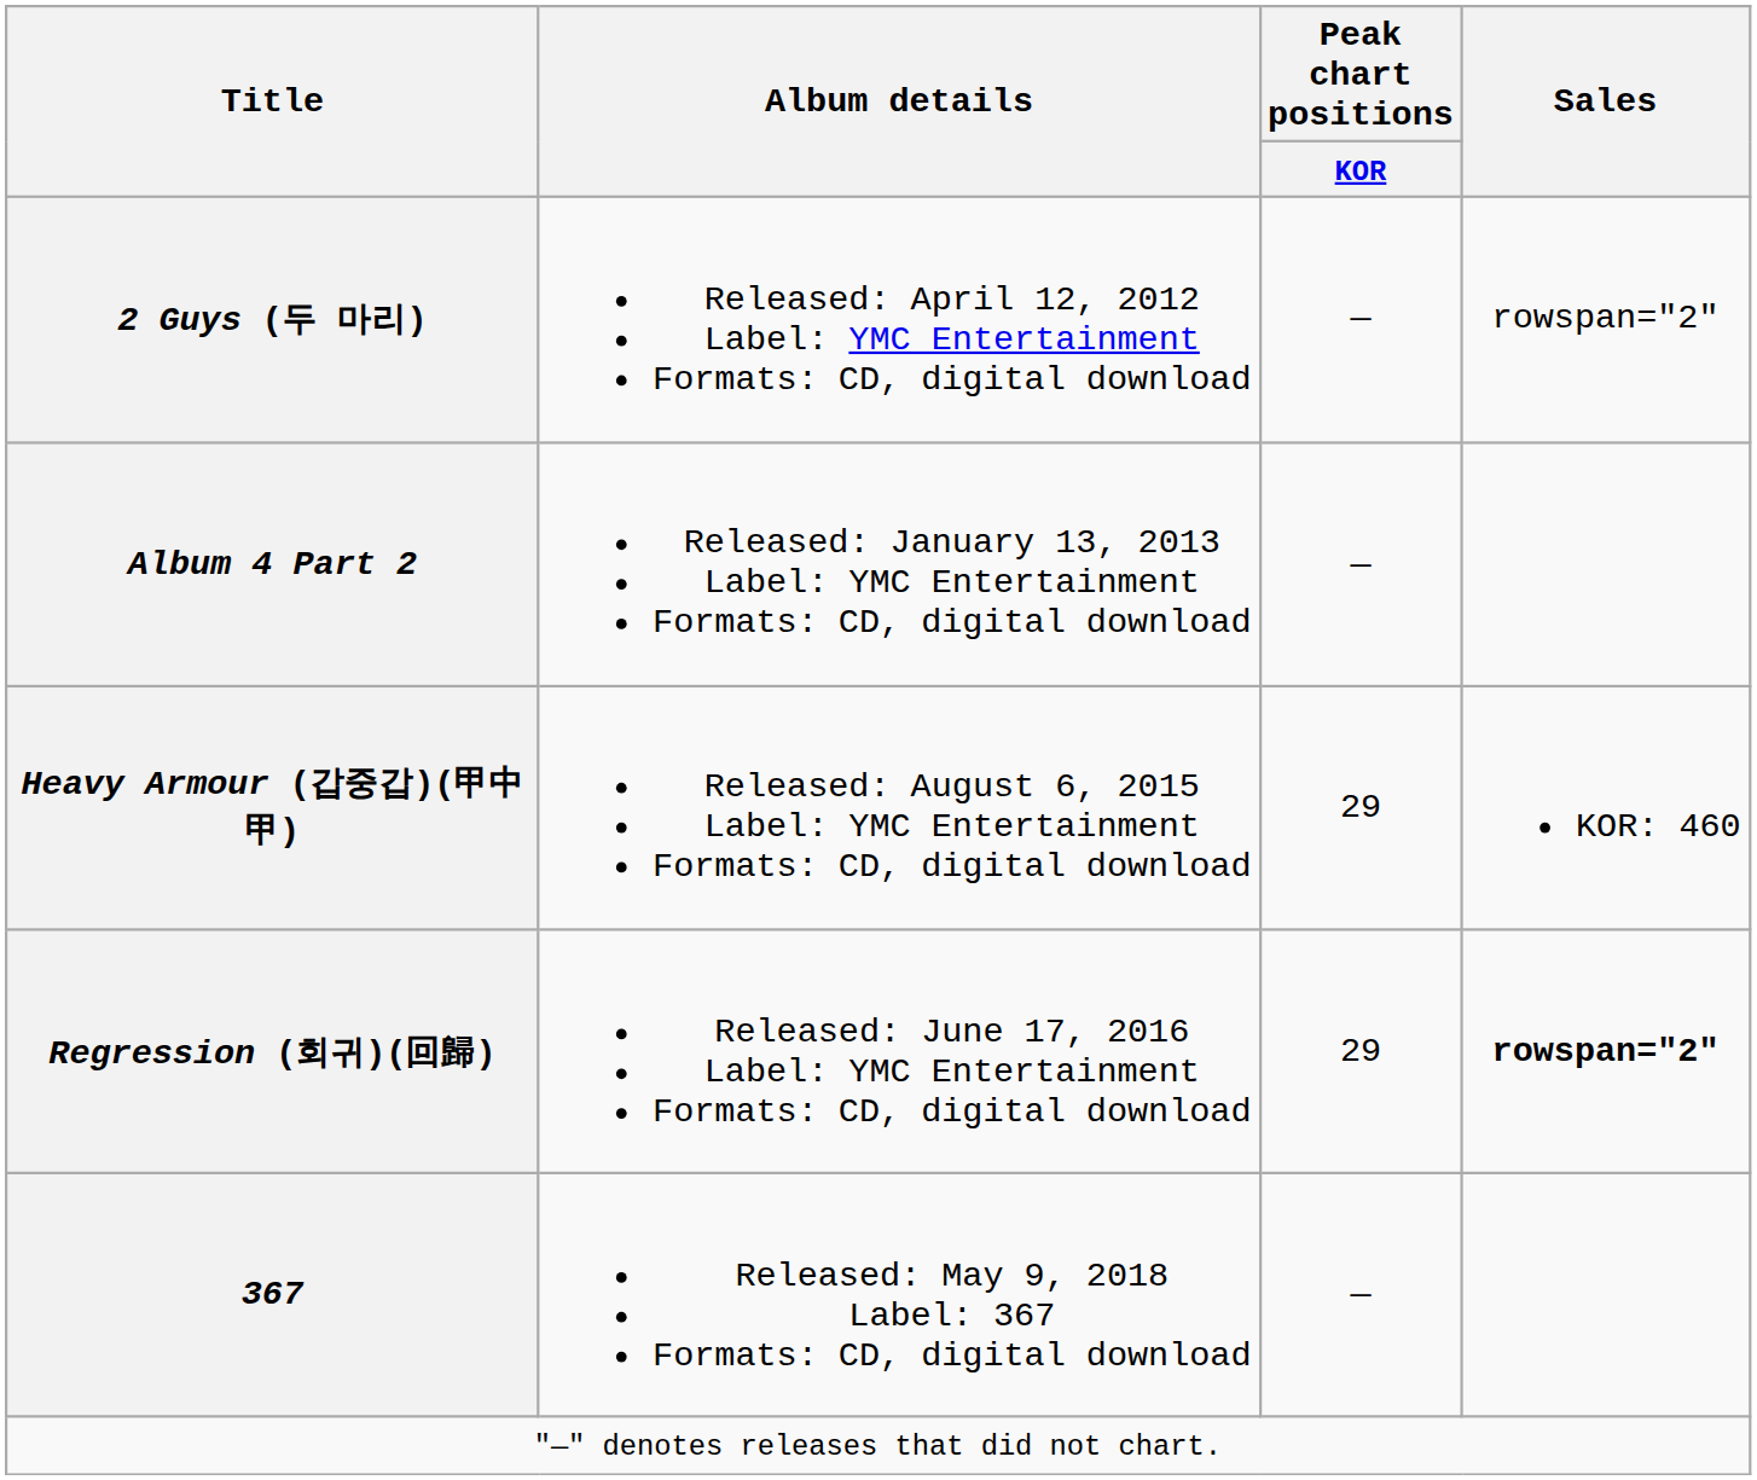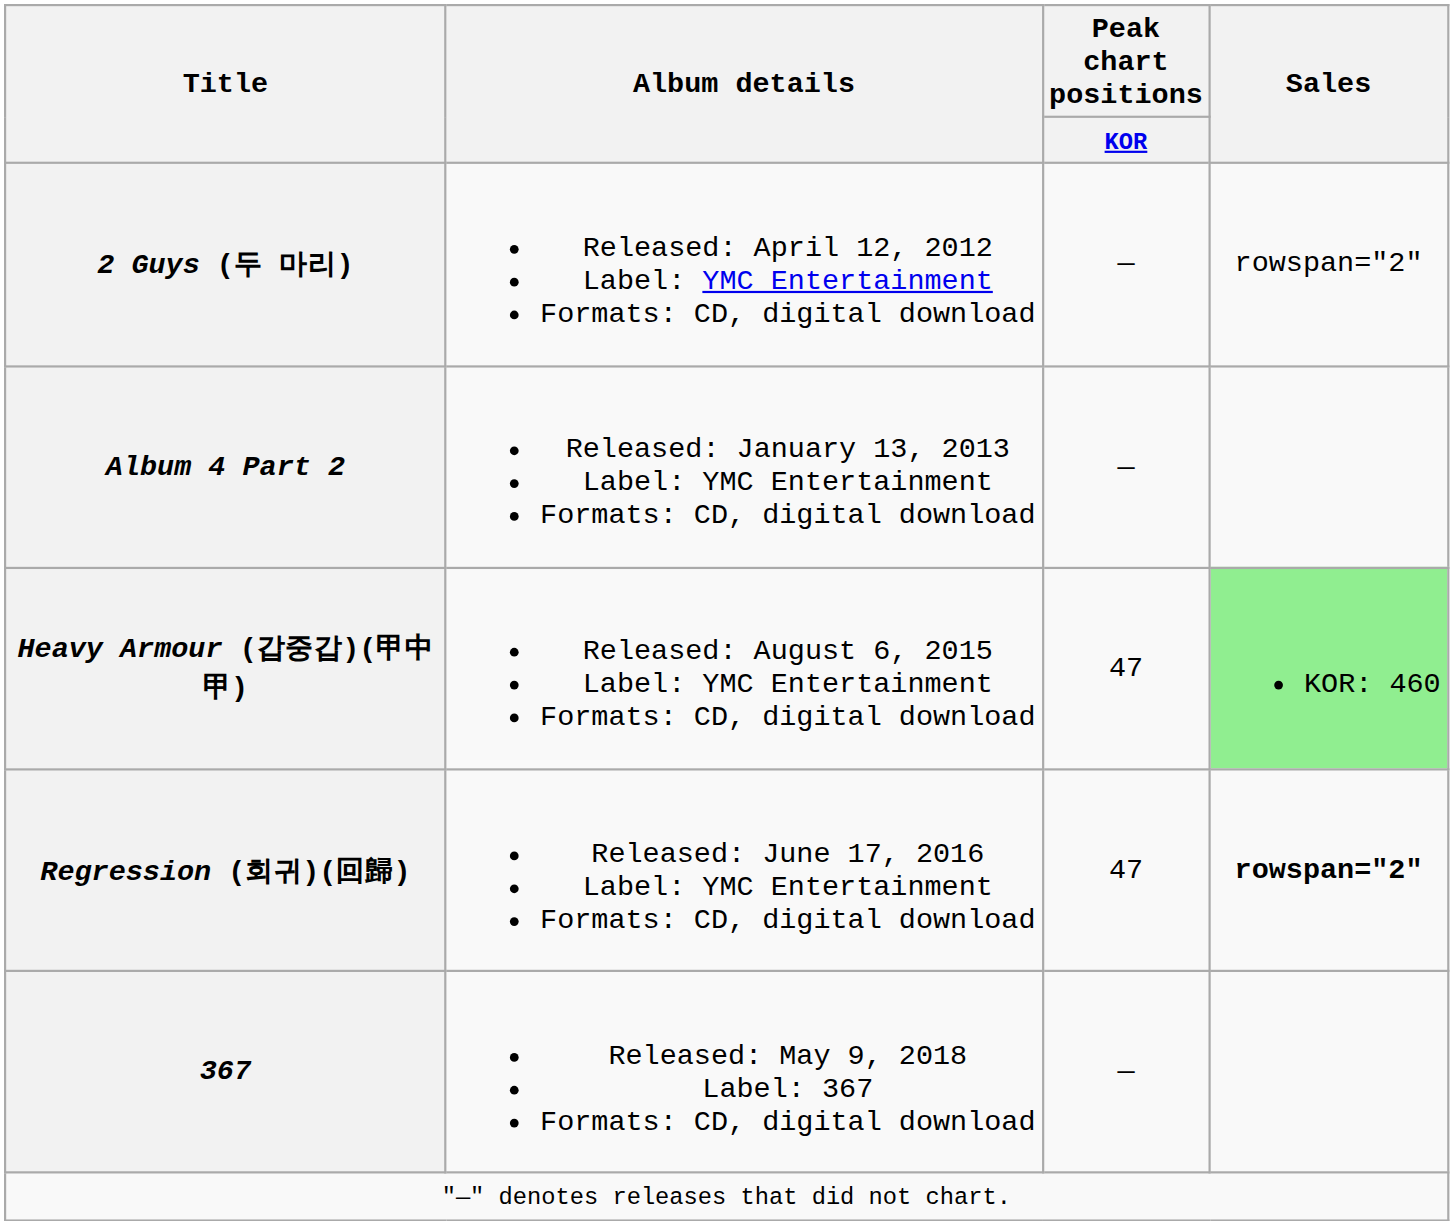Heavy Armour (갑중갑)(甲中甲) | Peak chart positions / KOR: 29 -> 47
Heavy Armour (갑중갑)(甲中甲) | Sales: no background -> lightgreen background
Regression (회귀)(回歸) | Peak chart positions / KOR: 29 -> 47
